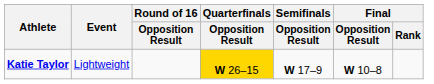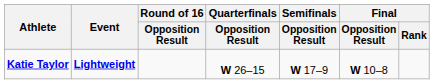Katie Taylor | Event: normal -> bold
Katie Taylor | Quarterfinals / Opposition Result: gold background -> no background
